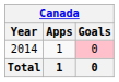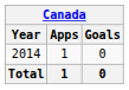2014 | Goals: pink background -> no background
